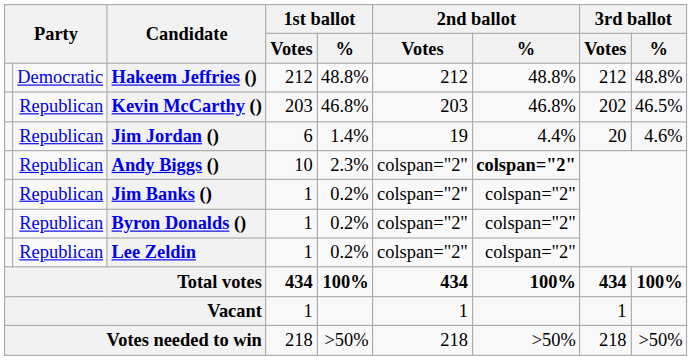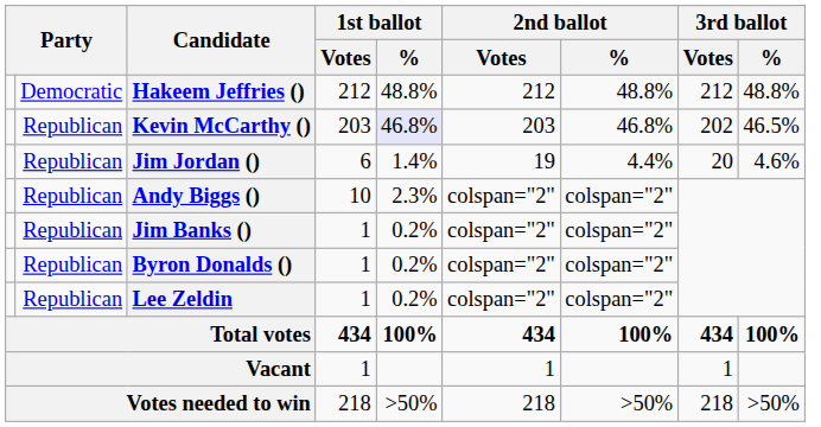Kevin McCarthy () | 1st ballot / %: no background -> lavender background
Andy Biggs () | 2nd ballot / %: bold -> normal
